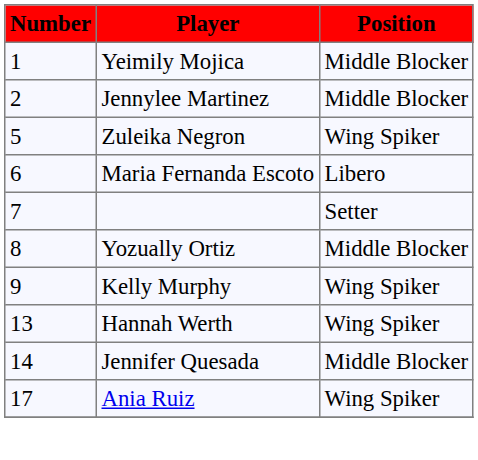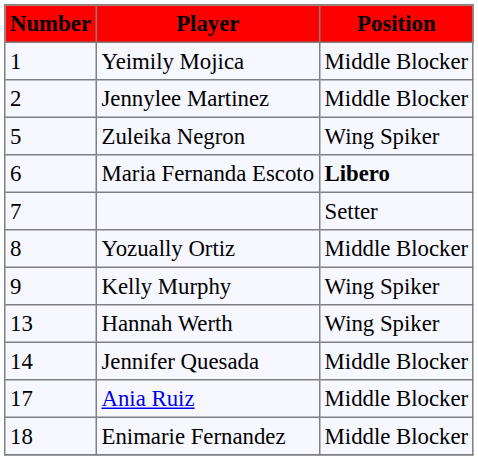Maria Fernanda Escoto | Position: normal -> bold
Ania Ruiz | Position: Wing Spiker -> Middle Blocker
+ row: 18 | Enimarie Fernandez | Middle Blocker
